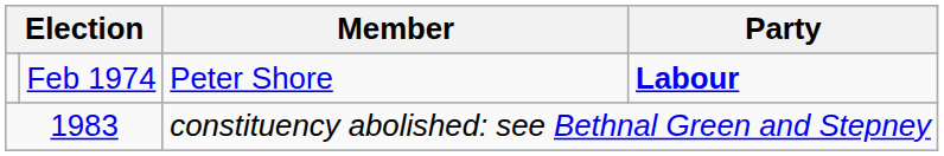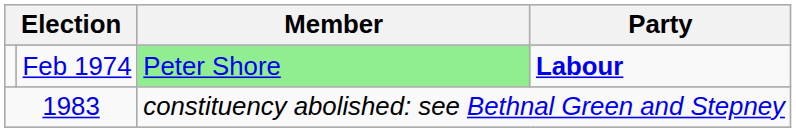Feb 1974 | Member: no background -> lightgreen background
